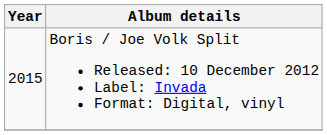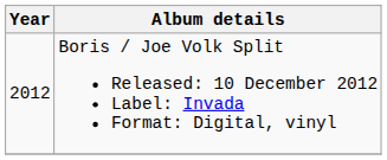row 2 | Year: 2015 -> 2012
